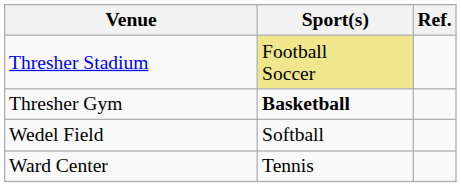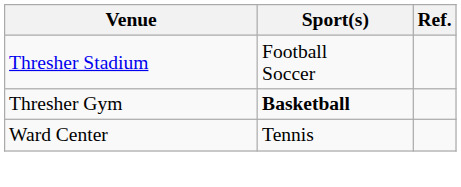Thresher Stadium | Sport(s): khaki background -> no background
- row: Wedel Field | Softball
